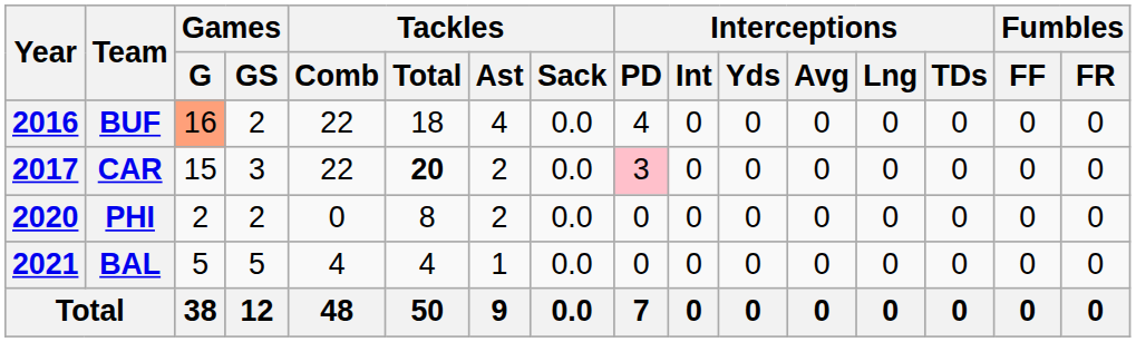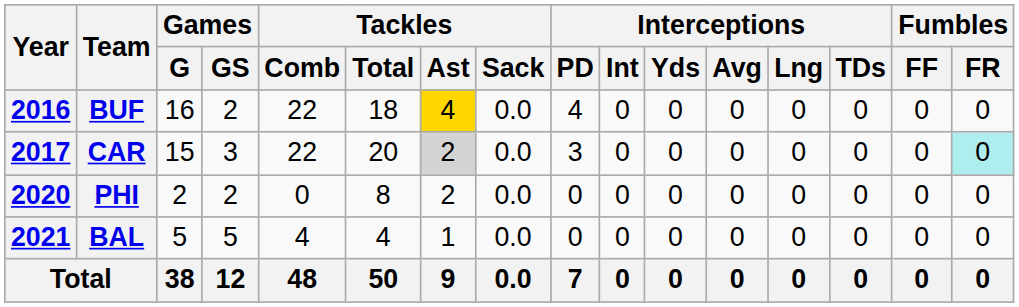BUF | Games / G: lightsalmon background -> no background
BUF | Tackles / Ast: no background -> gold background
CAR | Tackles / Total: bold -> normal
CAR | Tackles / Ast: no background -> lightgrey background
CAR | Interceptions / PD: pink background -> no background
CAR | Fumbles / FR: no background -> paleturquoise background
